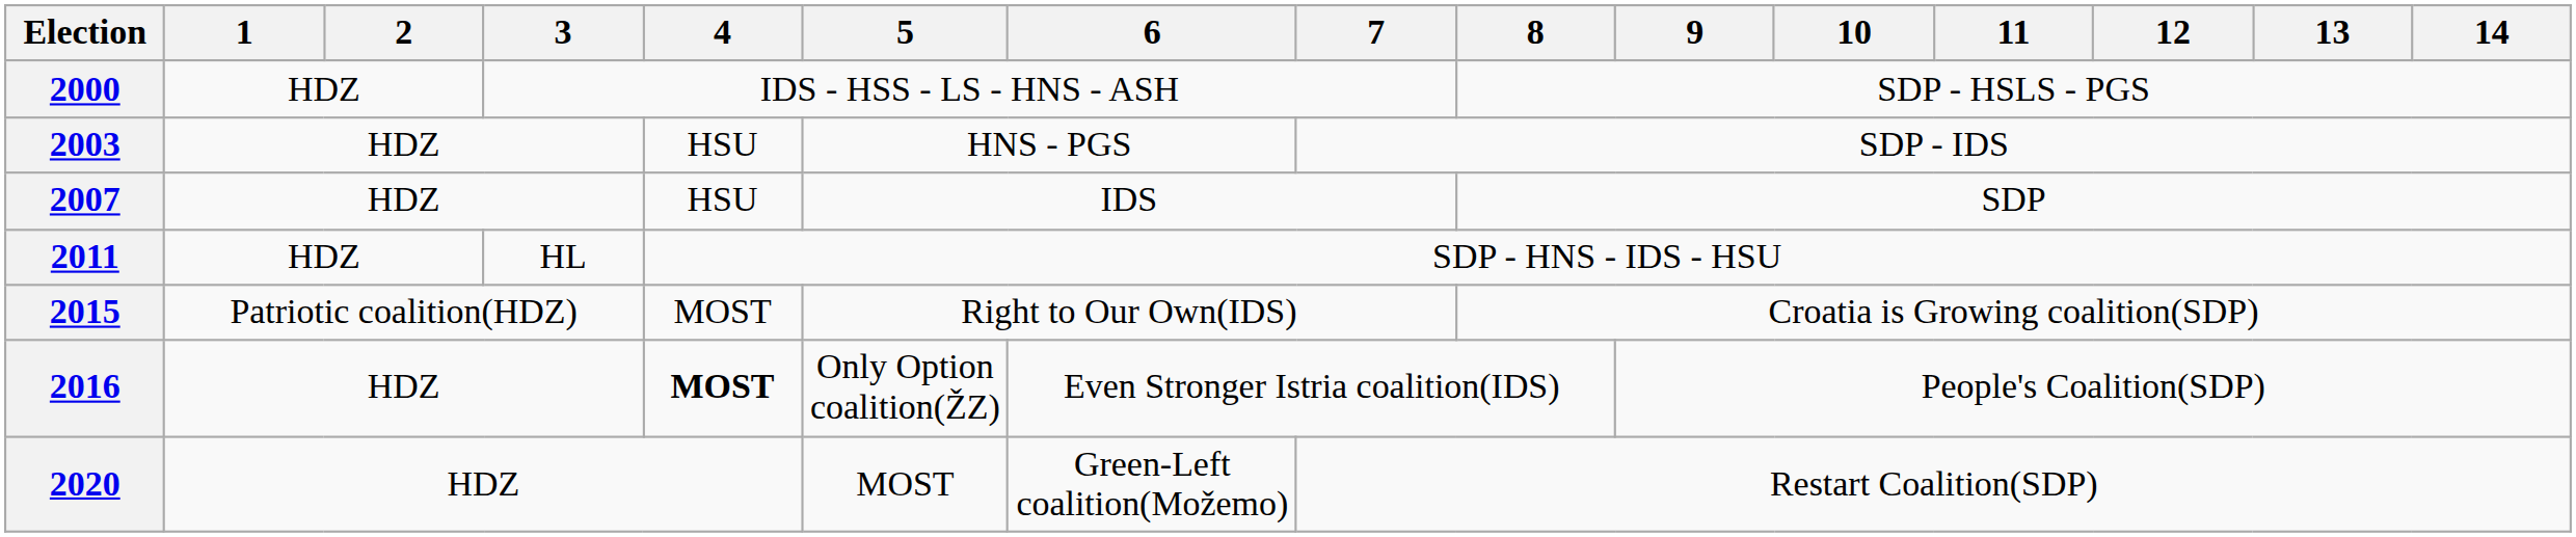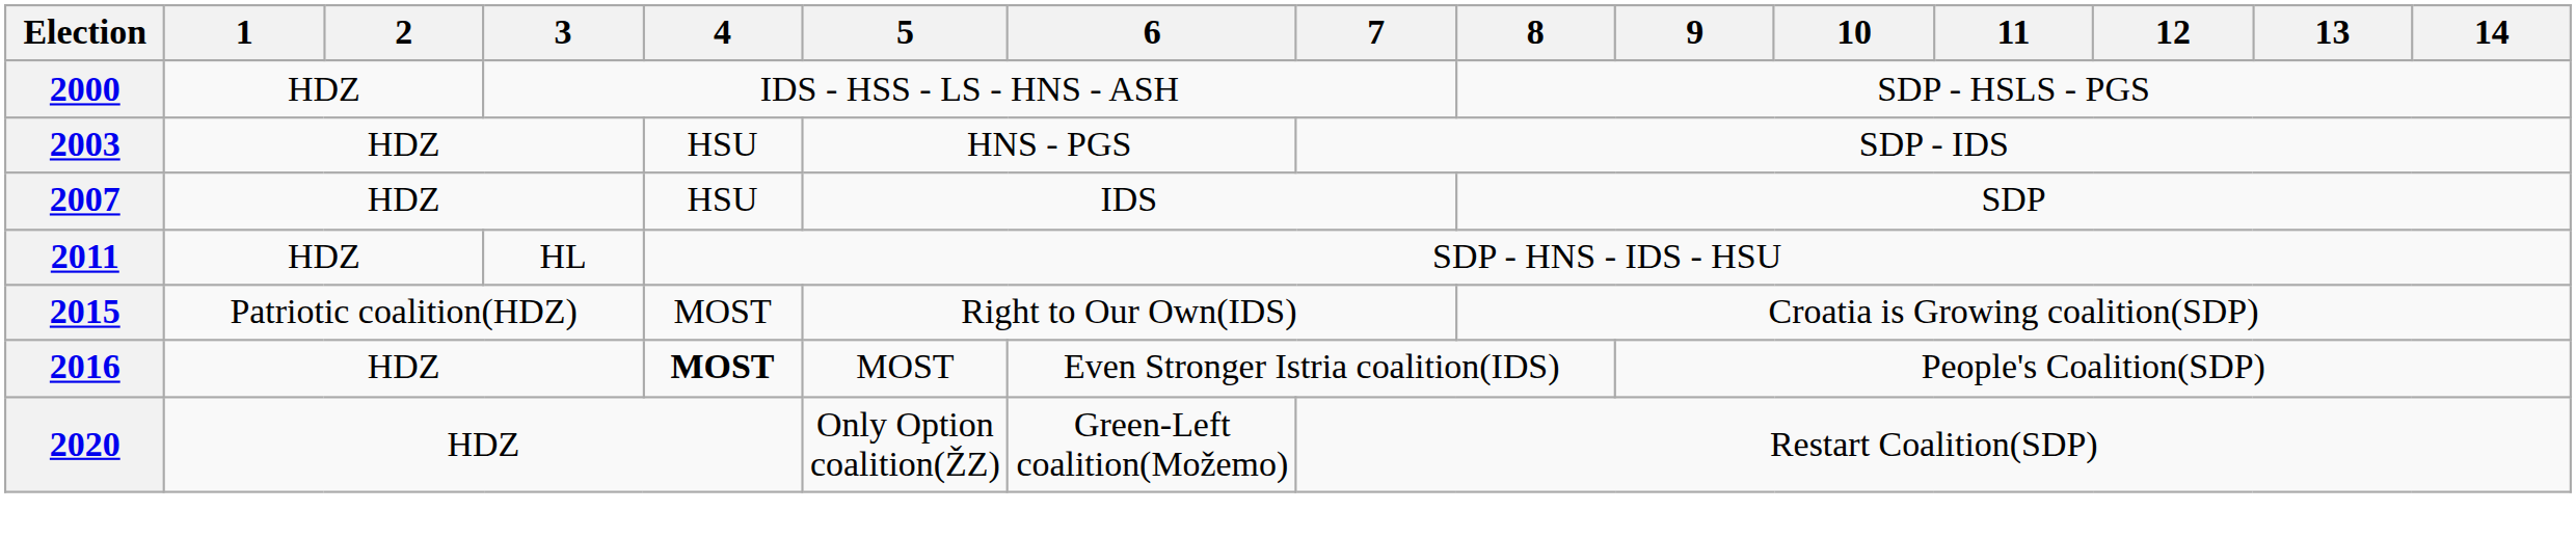2016 | 5: Only Option coalition(ŽZ) -> MOST
2020 | 5: MOST -> Only Option coalition(ŽZ)
